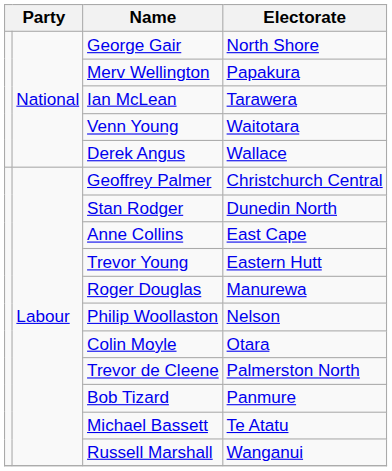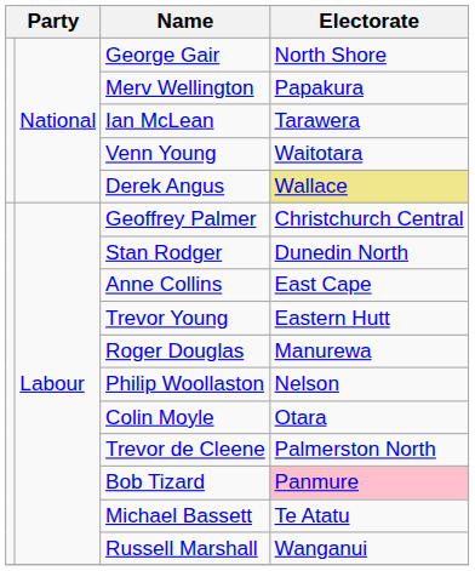Derek Angus | Electorate: no background -> khaki background
Bob Tizard | Electorate: no background -> pink background
